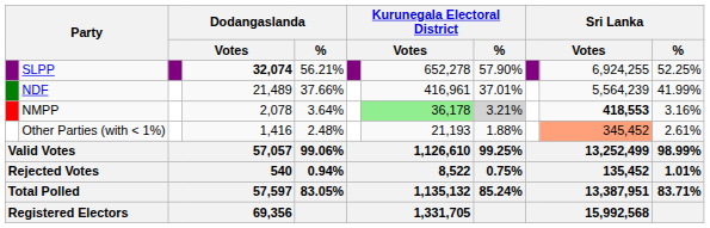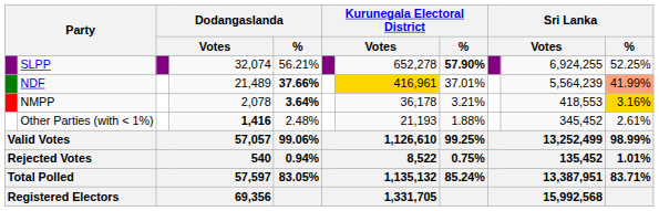SLPP | column 4: bold -> normal
SLPP | Kurunegala Electoral District / %: normal -> bold
NDF | Dodangaslanda / %: normal -> bold
NDF | column 7: no background -> gold background
NDF | Sri Lanka / %: no background -> lightsalmon background
NMPP | Dodangaslanda / %: normal -> bold
NMPP | column 7: lightgreen background -> no background
NMPP | Kurunegala Electoral District / %: lightgrey background -> no background
NMPP | column 10: bold -> normal
NMPP | Sri Lanka / %: no background -> gold background
Other Parties (with < 1%) | column 4: normal -> bold
Other Parties (with < 1%) | column 10: lightsalmon background -> no background
